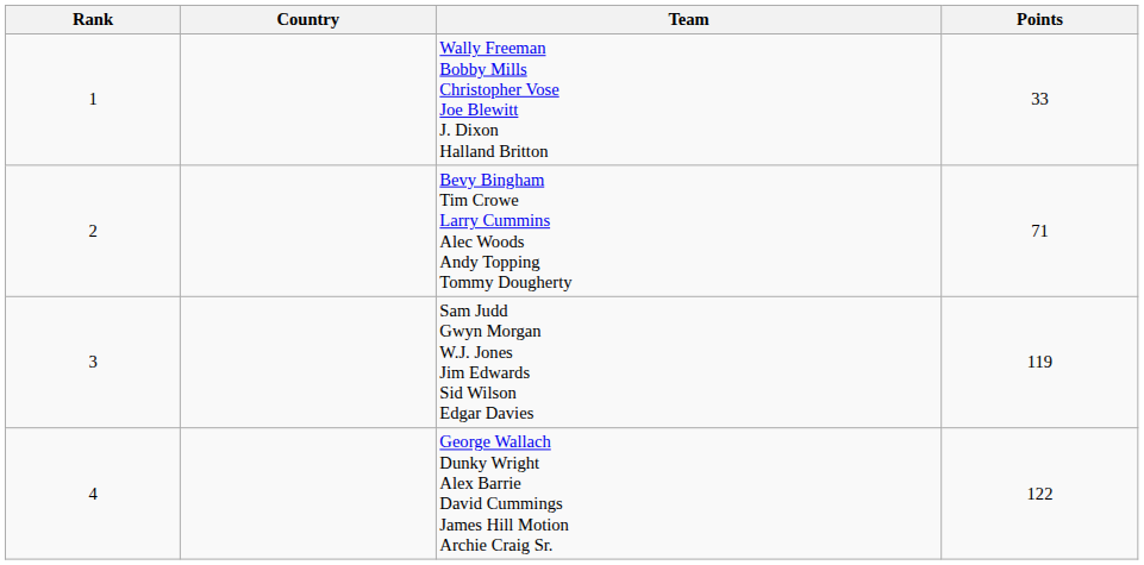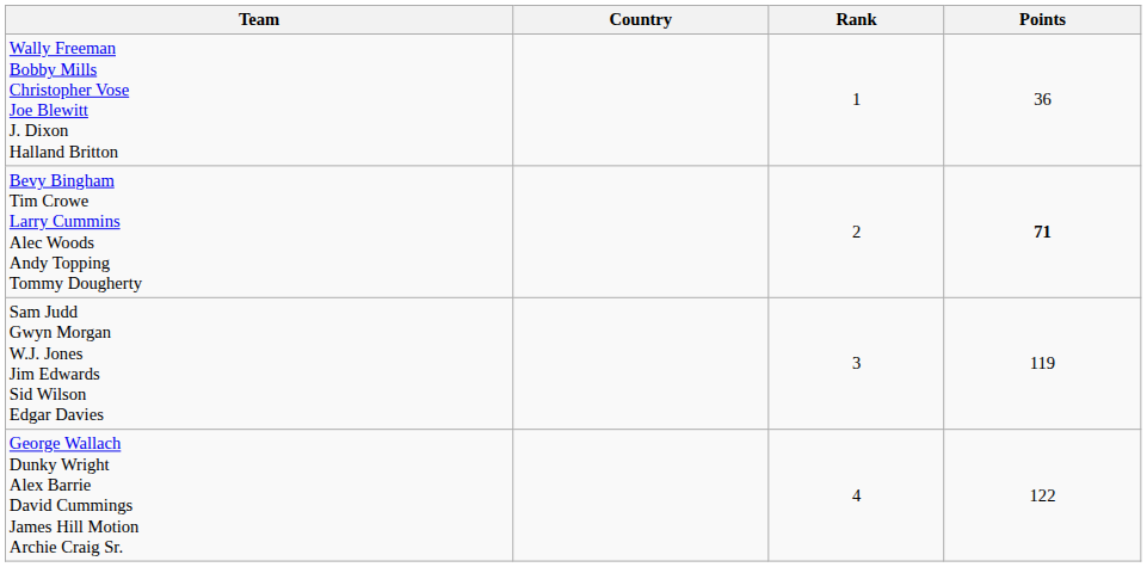columns swapped: Rank <-> Team
row 2 | Points: 33 -> 36
row 3 | Points: normal -> bold
